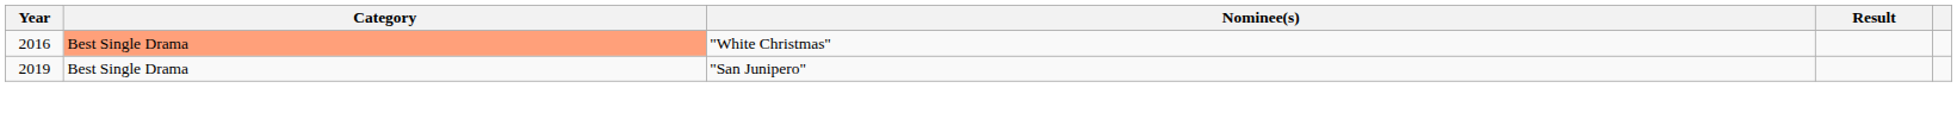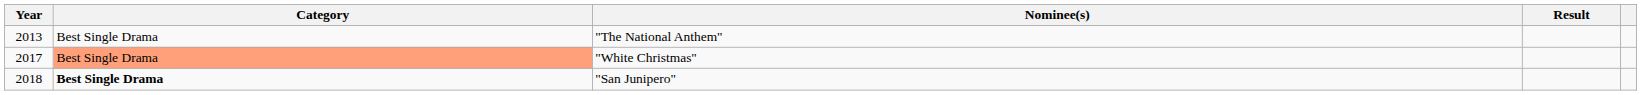+ row: 2013 | Best Single Drama | "The National Anthem"
"White Christmas" | Year: 2016 -> 2017
"San Junipero" | Year: 2019 -> 2018
"San Junipero" | Category: normal -> bold
